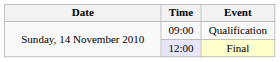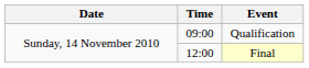Final | Time: lavender background -> no background
